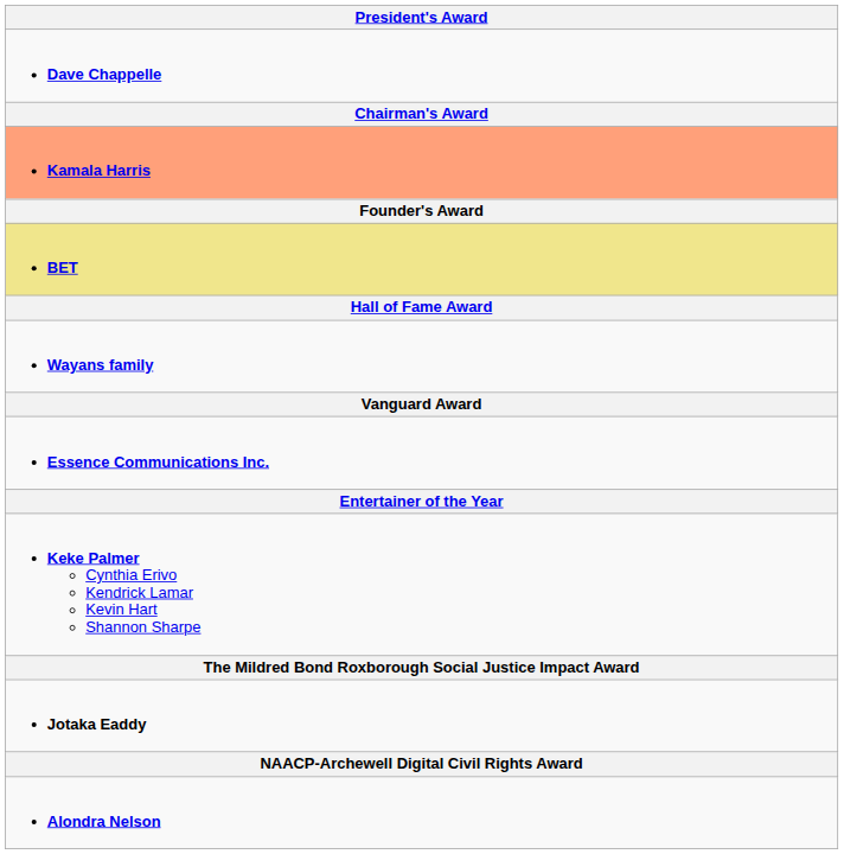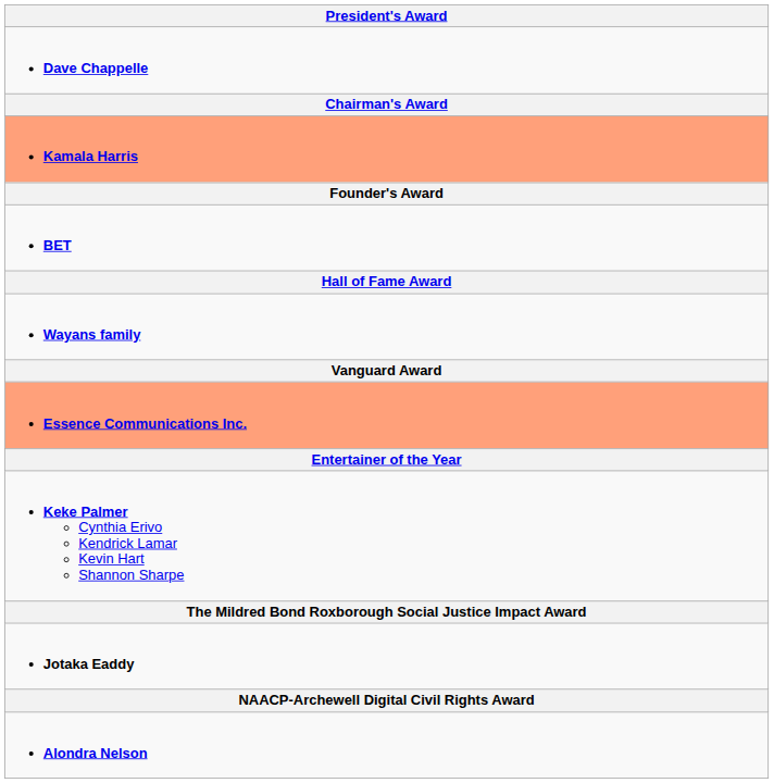row 6 | column 1: khaki background -> no background
row 10 | column 1: no background -> lightsalmon background
